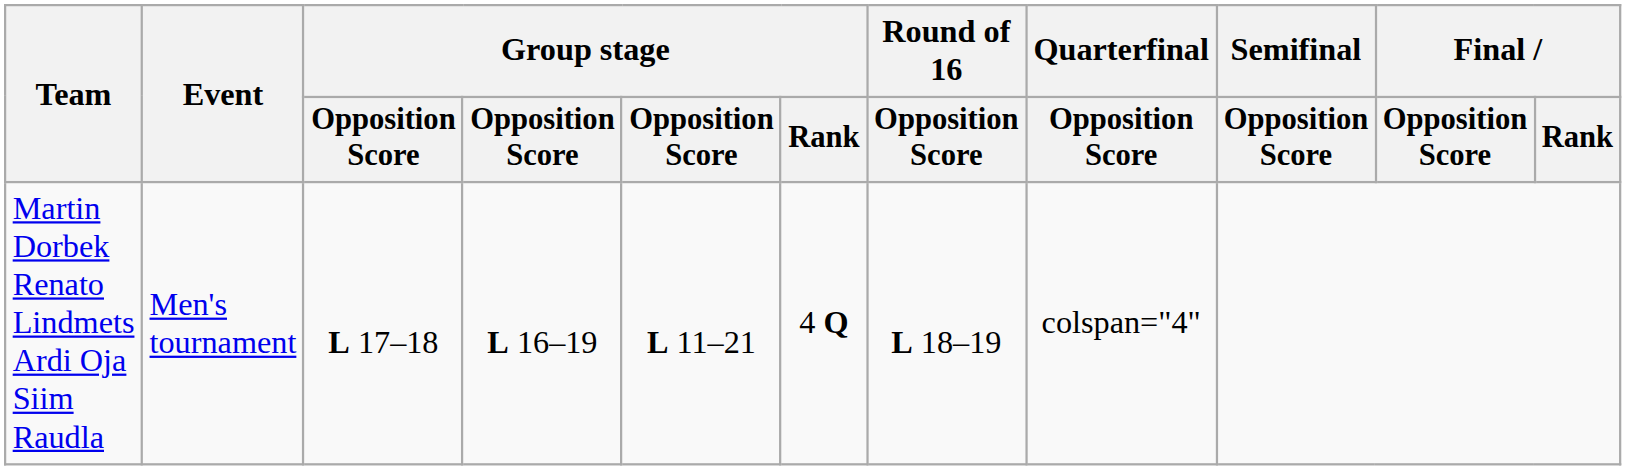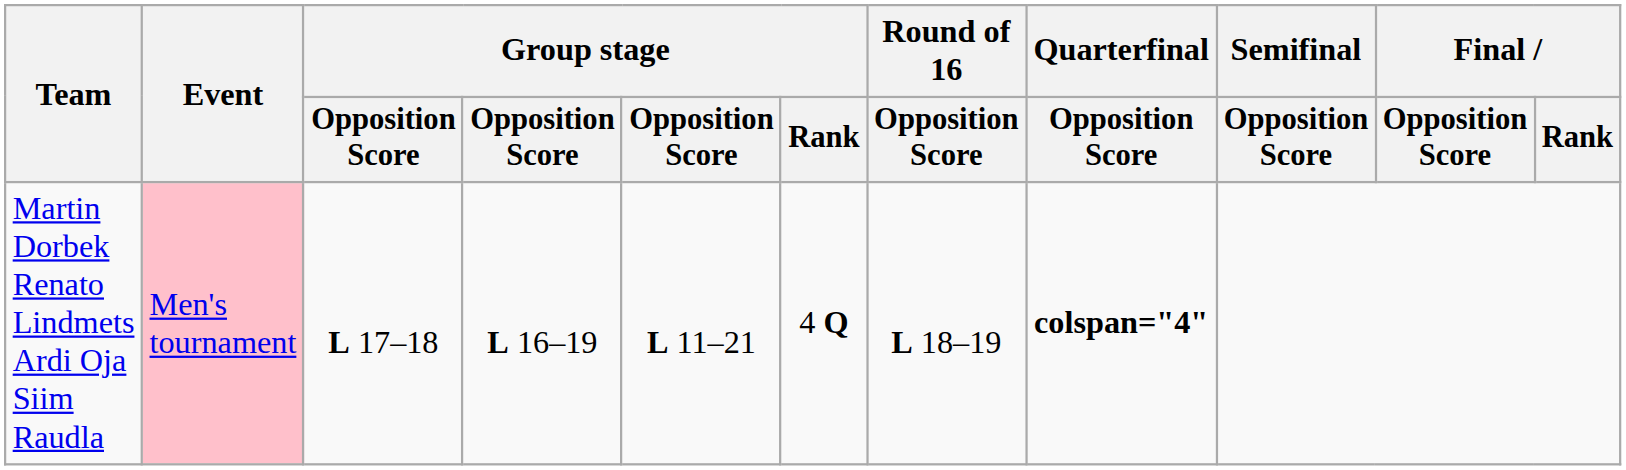Martin Dorbek Renato Lindmets Ardi Oja Siim Raudla | Event: no background -> pink background
Martin Dorbek Renato Lindmets Ardi Oja Siim Raudla | Quarterfinal / Opposition Score: normal -> bold
